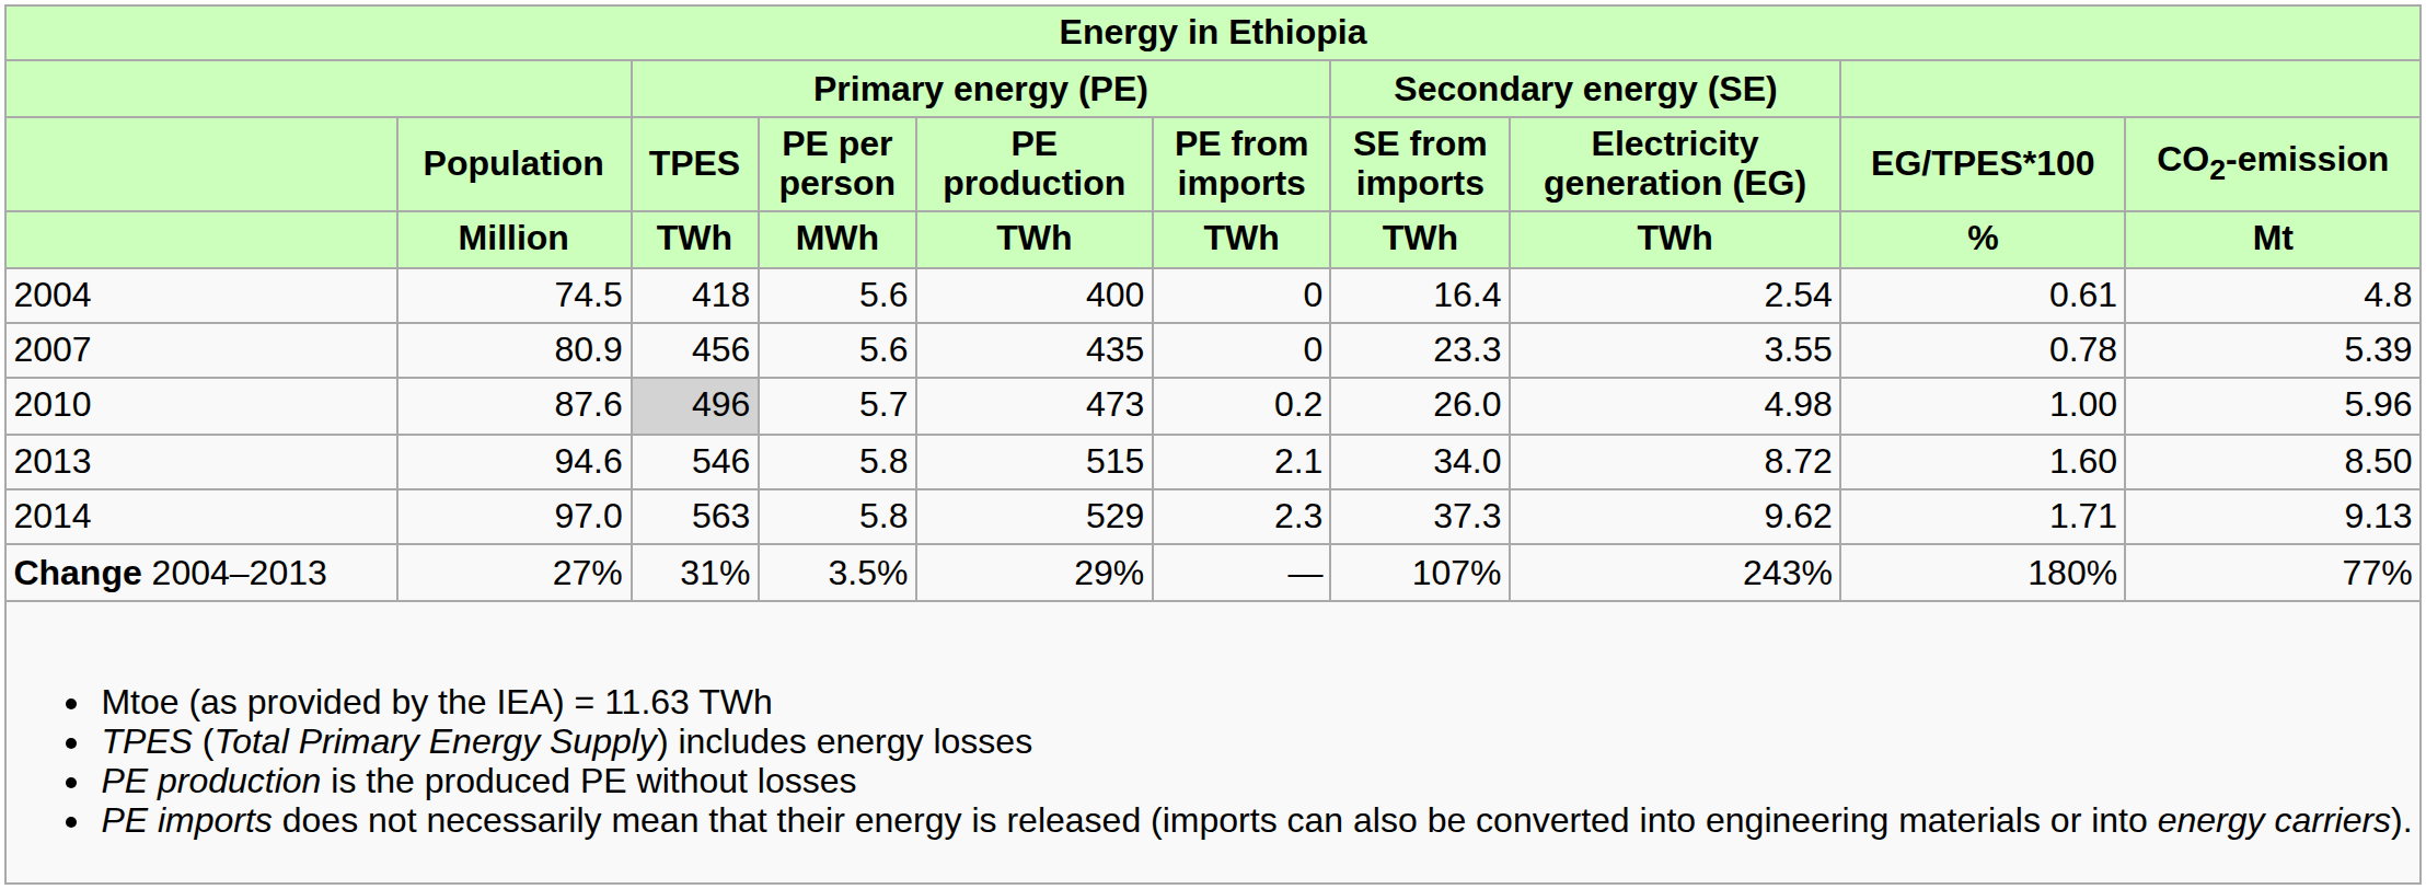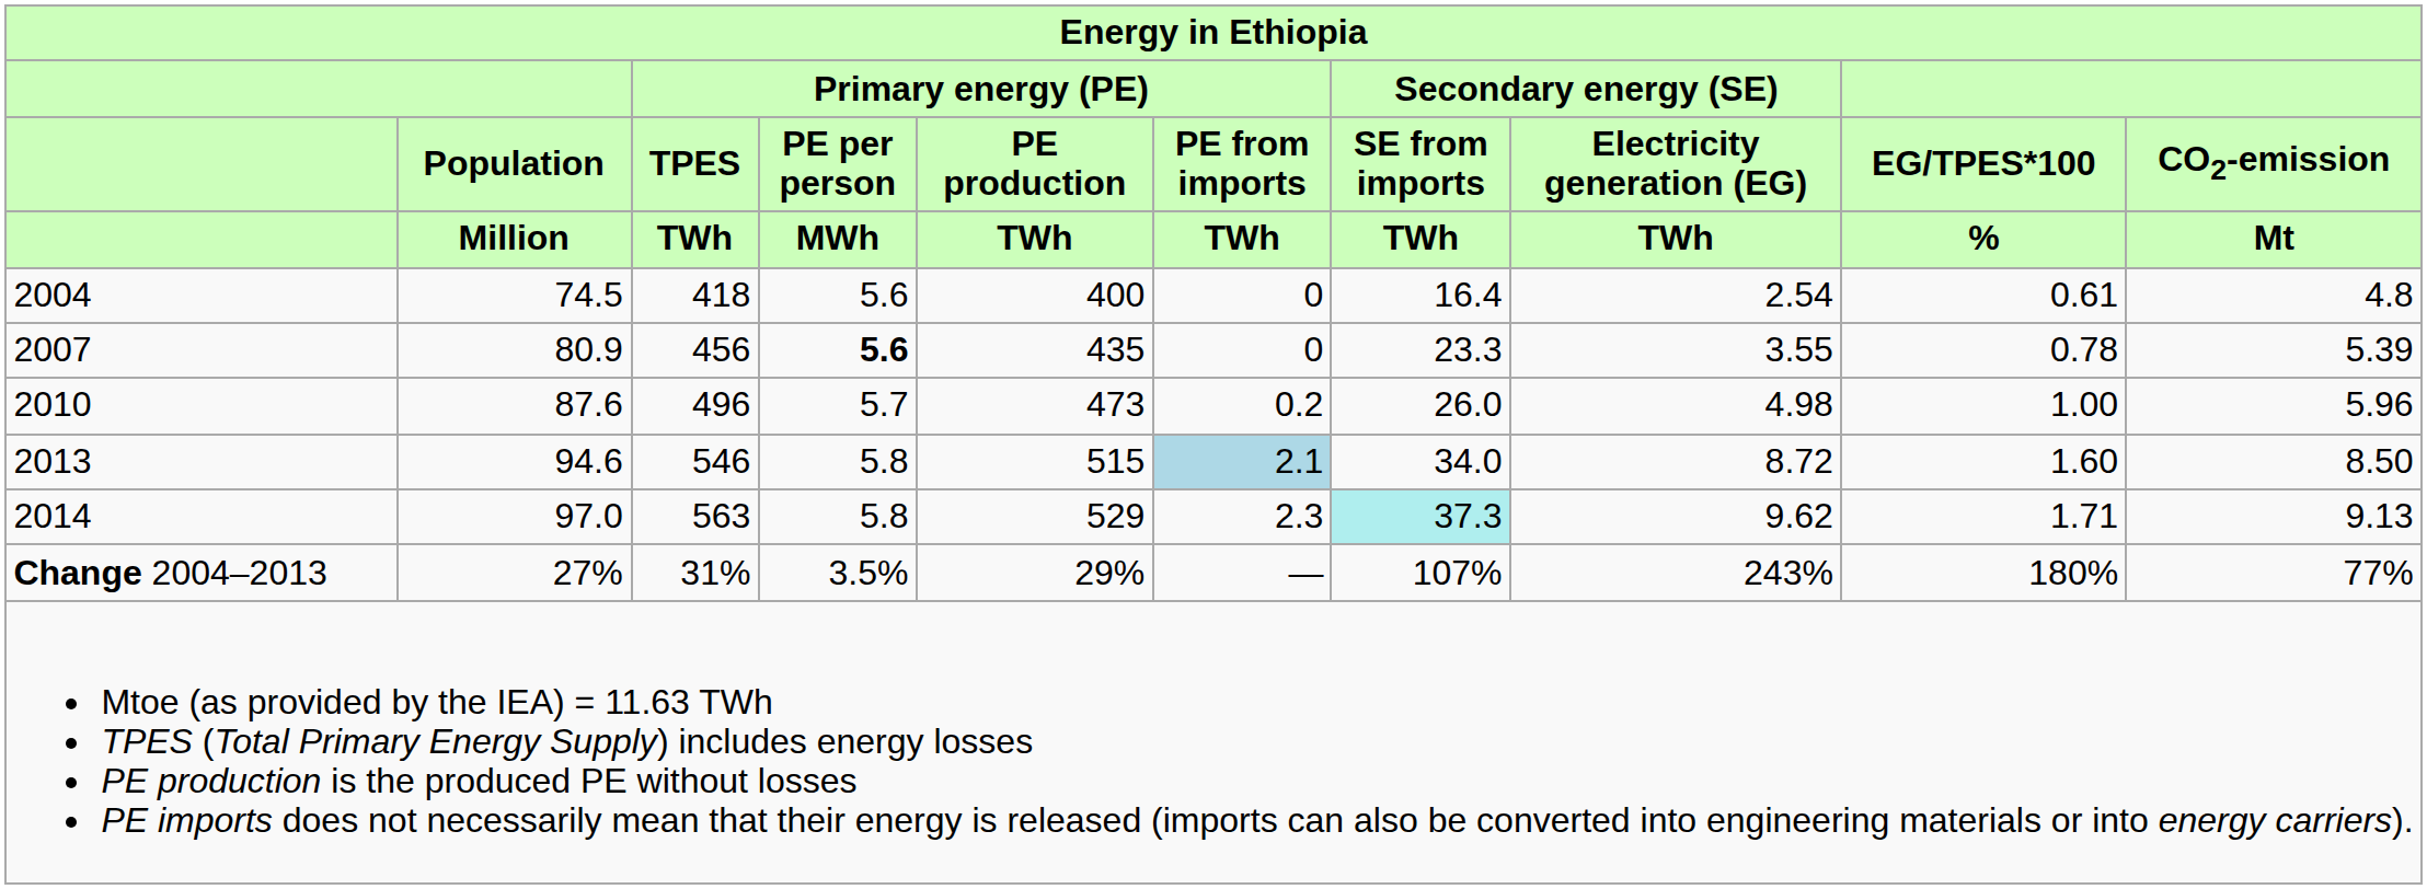2007 | Primary energy (PE) / PE per person / MWh: normal -> bold
2010 | Primary energy (PE) / TPES / TWh: lightgrey background -> no background
2013 | Primary energy (PE) / PE from imports / TWh: no background -> lightblue background
2014 | Secondary energy (SE) / SE from imports / TWh: no background -> paleturquoise background
